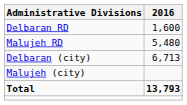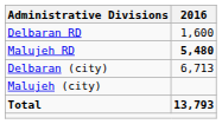Malujeh RD | 2016: normal -> bold
